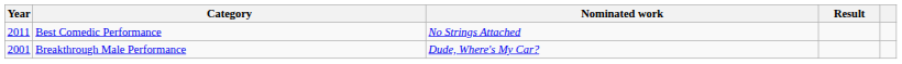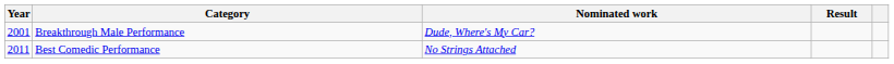rows swapped: Breakthrough Male Performance <-> Best Comedic Performance
